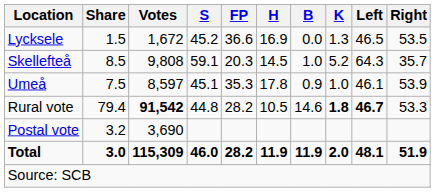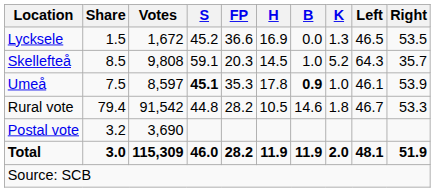Umeå | S: normal -> bold
Umeå | B: normal -> bold
Rural vote | Votes: bold -> normal
Rural vote | K: bold -> normal
Rural vote | Left: bold -> normal
